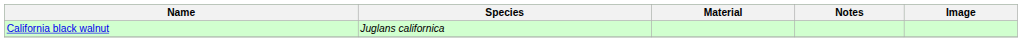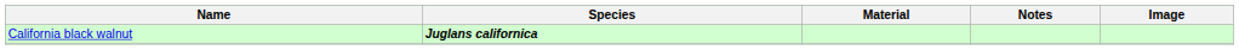California black walnut | Species: normal -> bold
